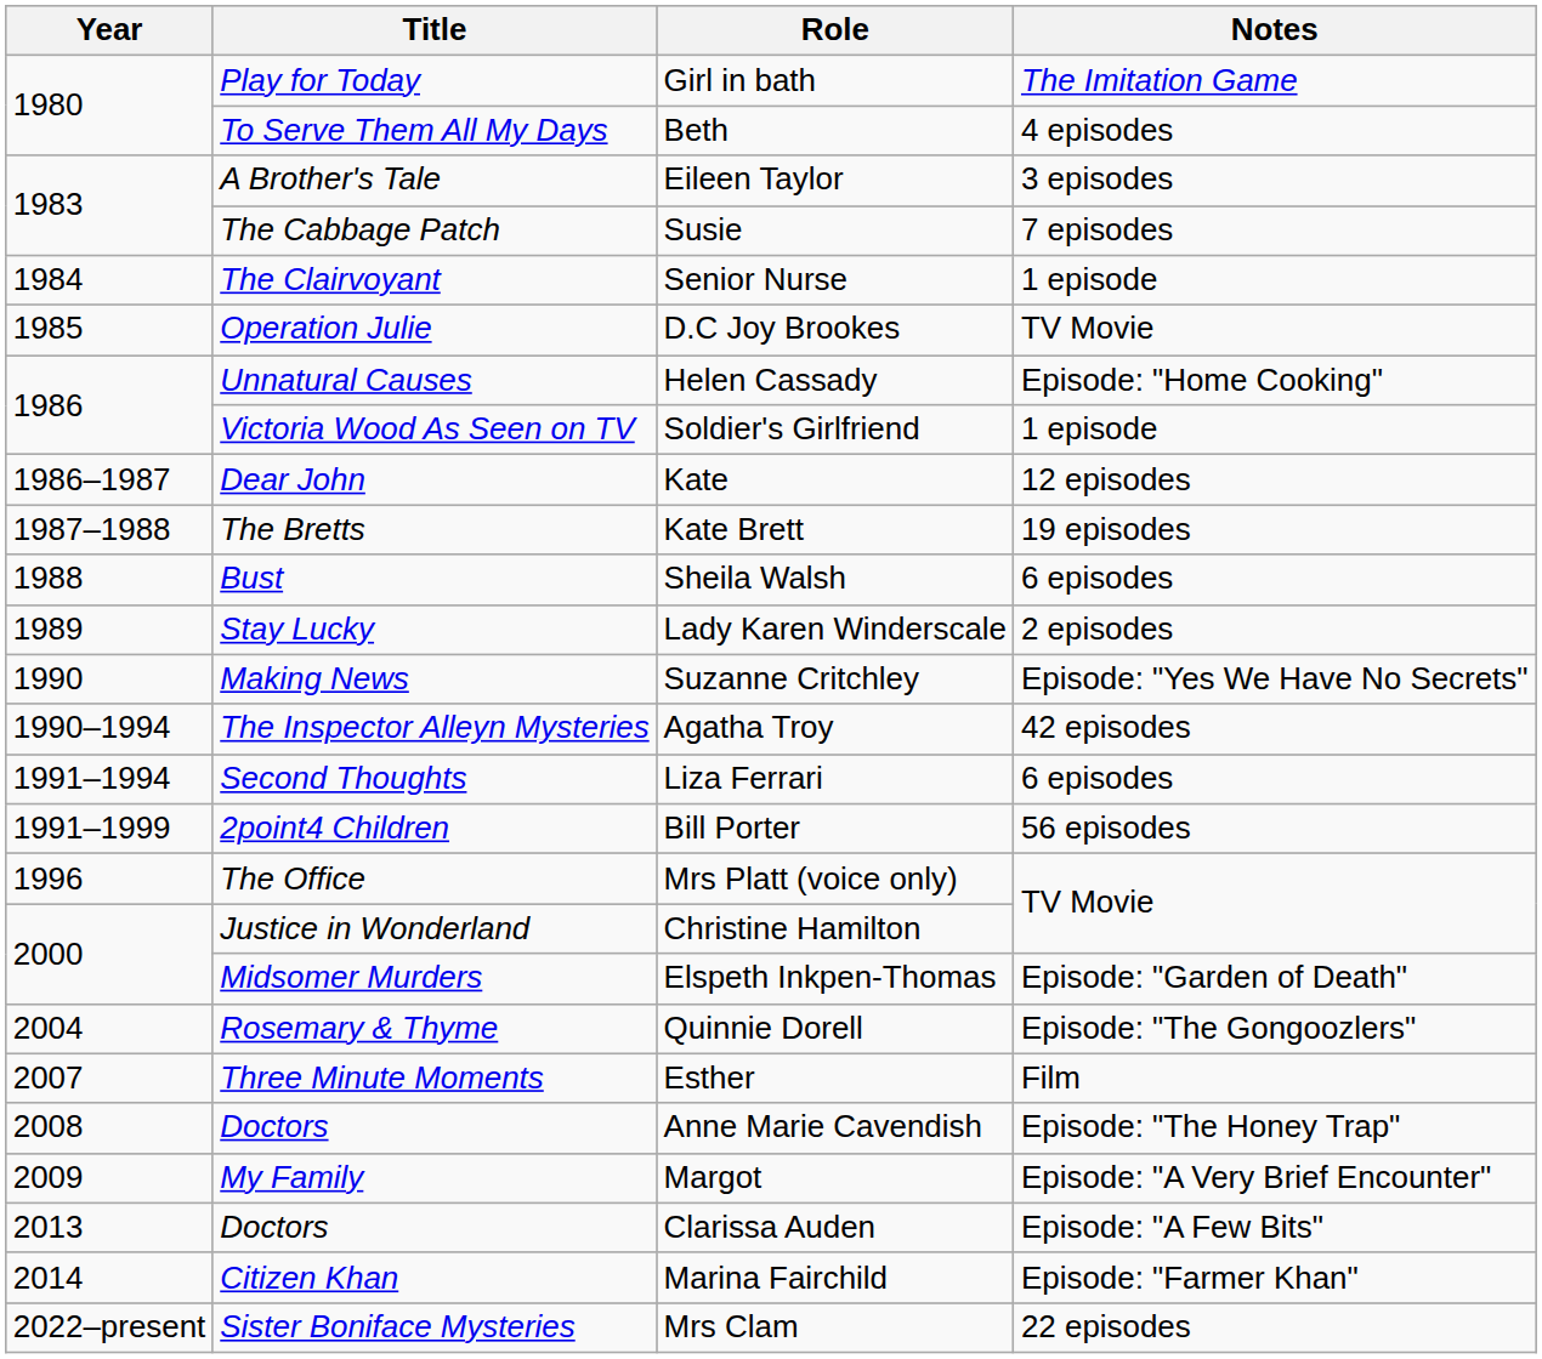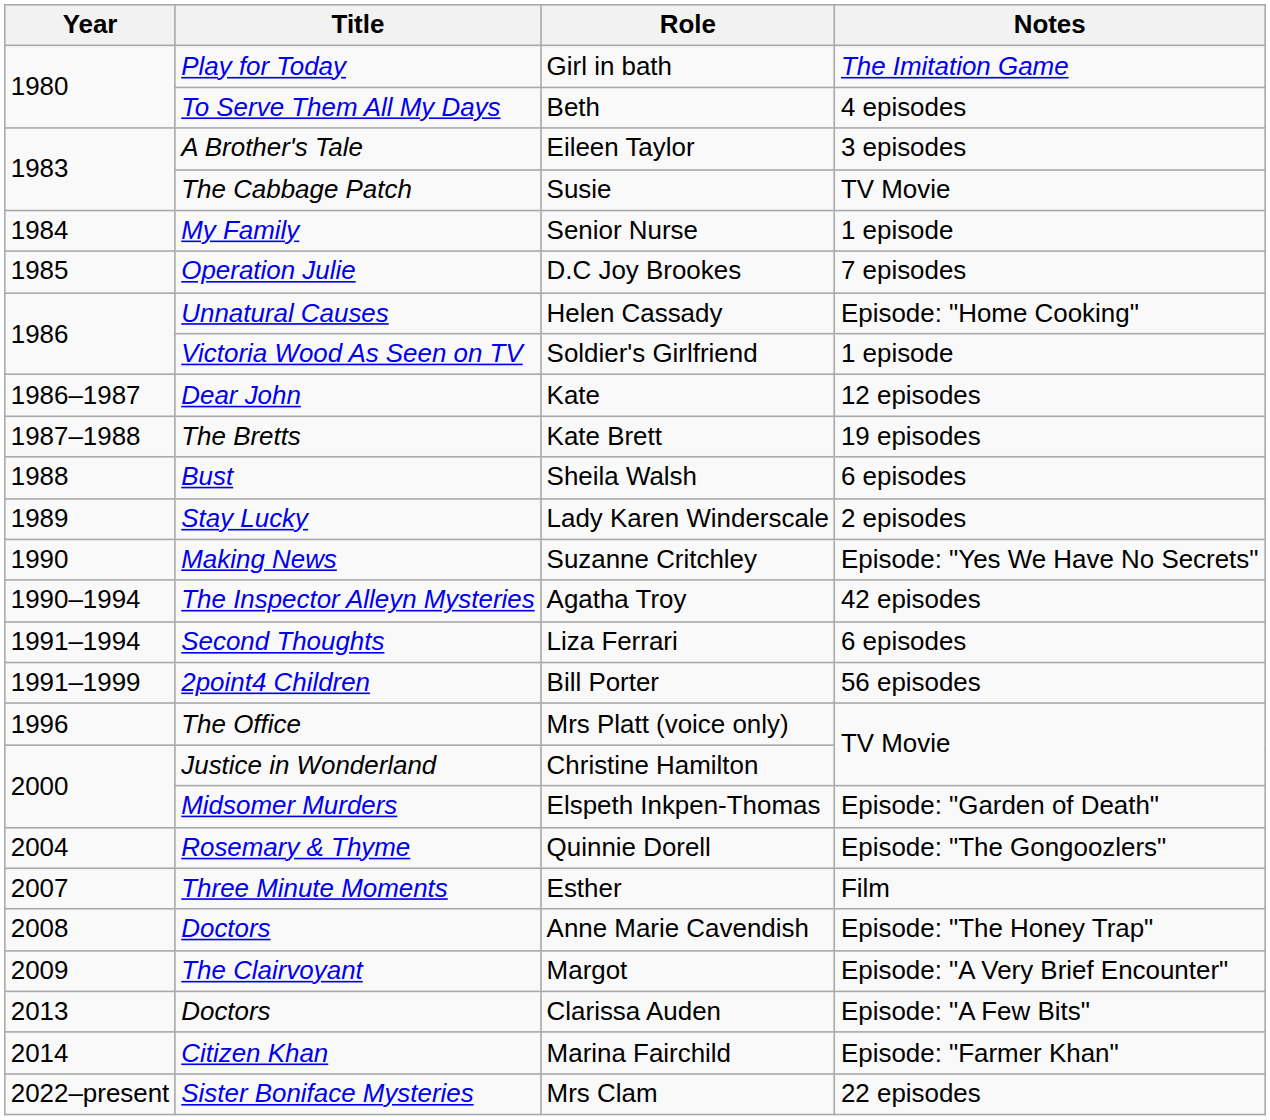Susie | Notes: 7 episodes -> TV Movie
Senior Nurse | Title: The Clairvoyant -> My Family
D.C Joy Brookes | Notes: TV Movie -> 7 episodes
Margot | Title: My Family -> The Clairvoyant
